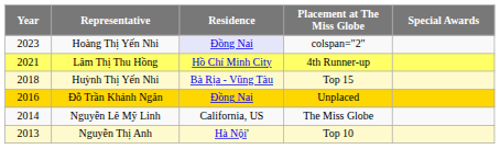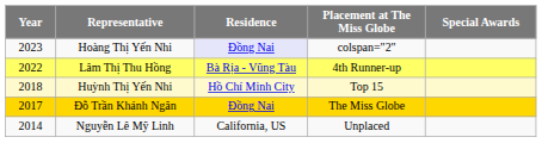Lâm Thị Thu Hồng | Year: 2021 -> 2022
Lâm Thị Thu Hồng | Residence: Hồ Chí Minh City -> Bà Rịa - Vũng Tàu
Huỳnh Thị Yến Nhi | Residence: Bà Rịa - Vũng Tàu -> Hồ Chí Minh City
Đỗ Trần Khánh Ngân | Year: 2016 -> 2017
Đỗ Trần Khánh Ngân | Placement at The Miss Globe: Unplaced -> The Miss Globe
Nguyễn Lê Mỹ Linh | Placement at The Miss Globe: The Miss Globe -> Unplaced
- row: 2013 | Nguyễn Thị Anh | Hà Nội' | Top 10
